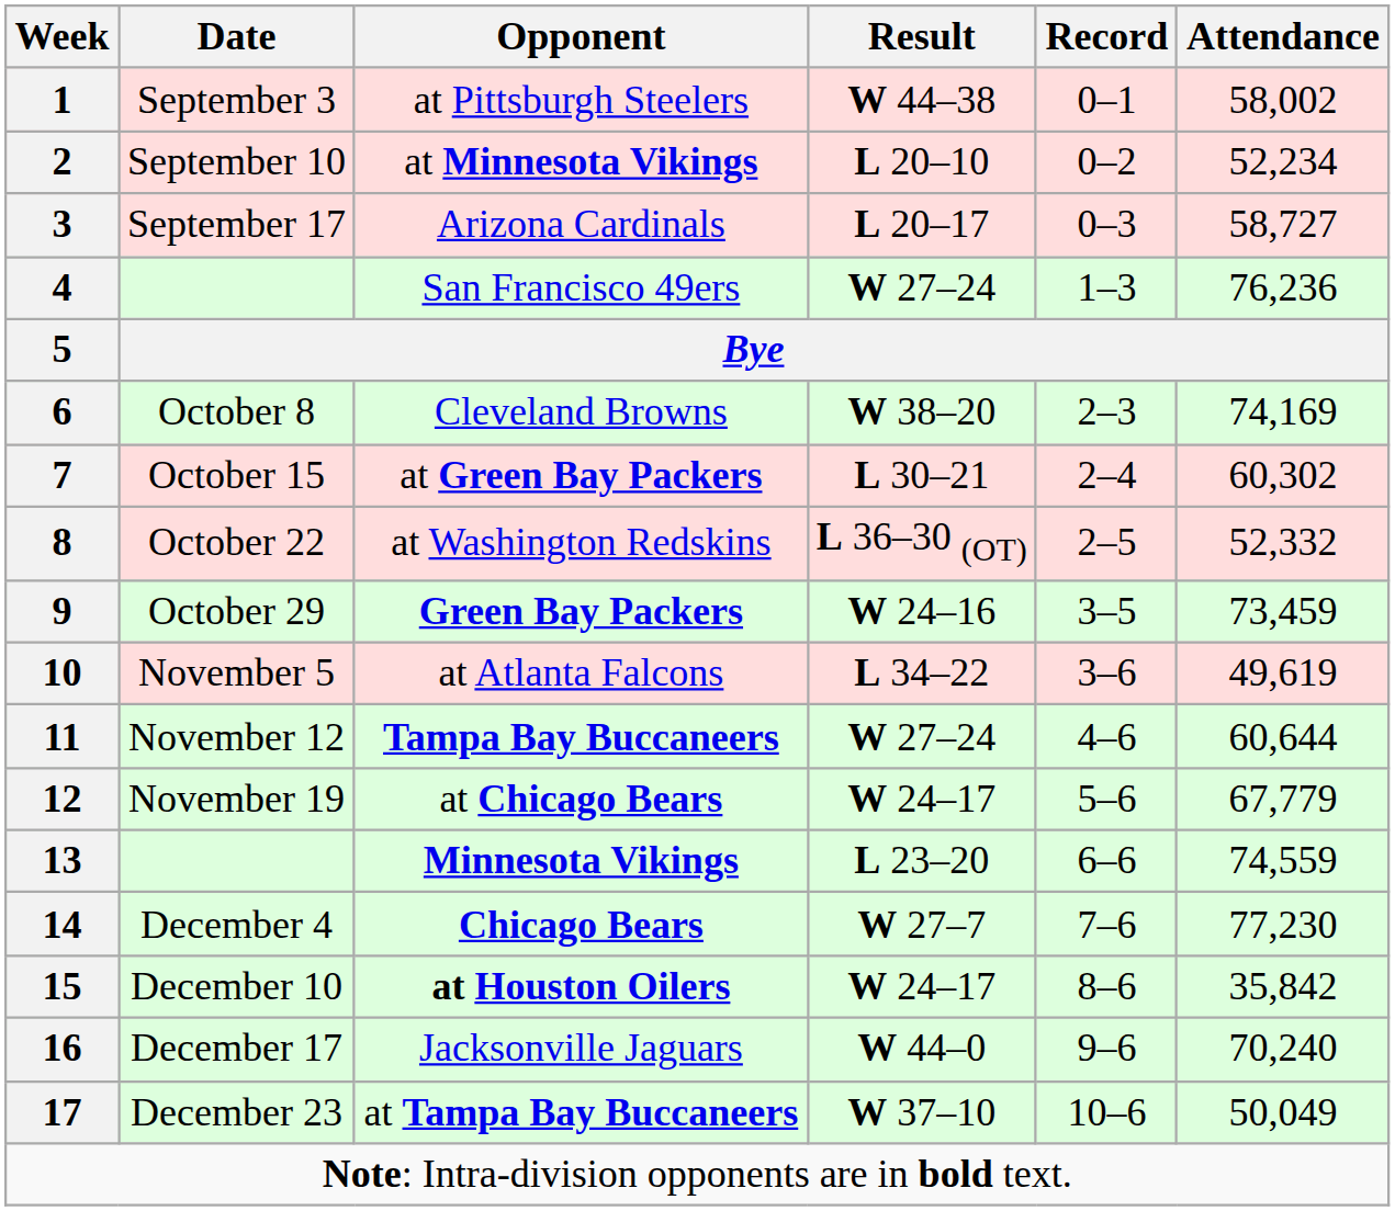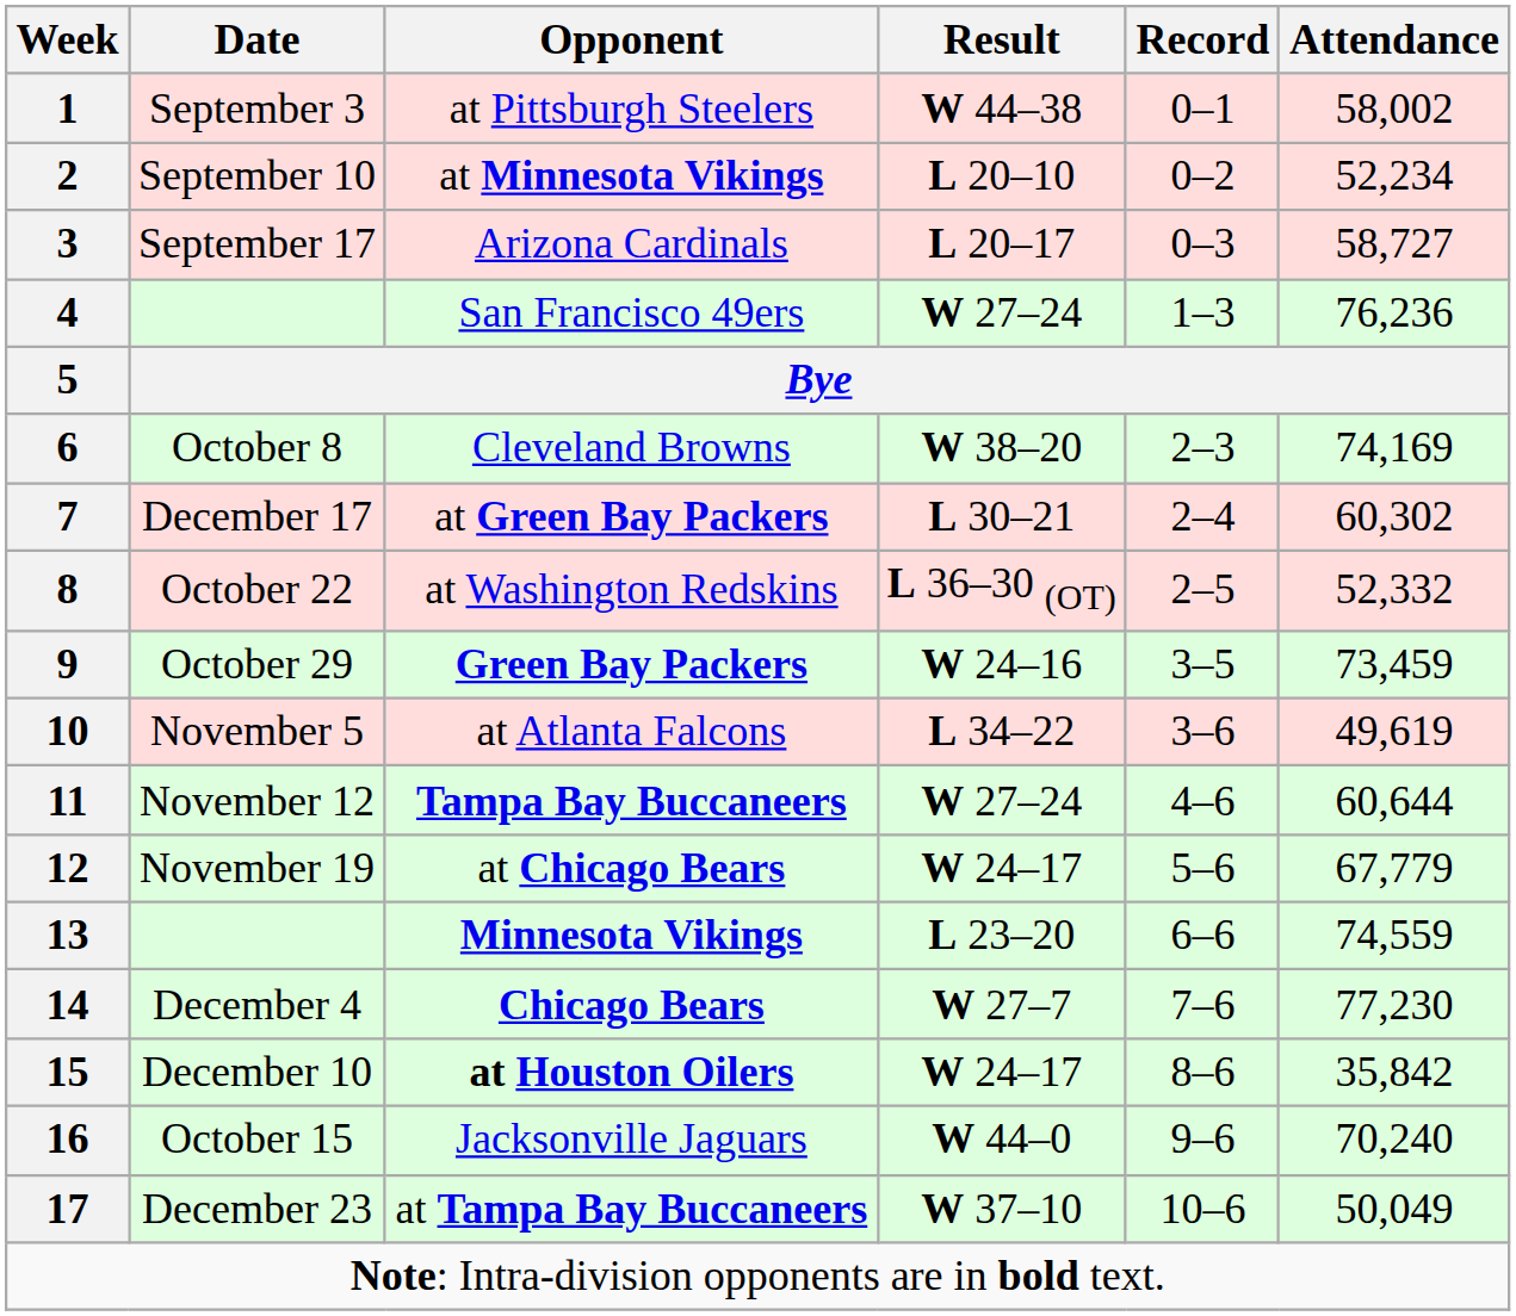7 | Date: October 15 -> December 17
16 | Date: December 17 -> October 15
